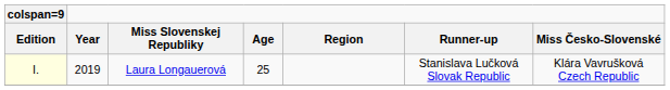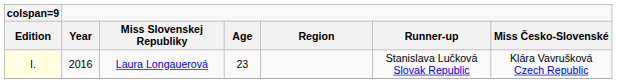Laura Longauerová | Year: 2019 -> 2016
Laura Longauerová | Age: 25 -> 23
